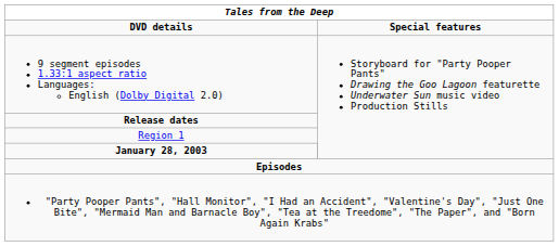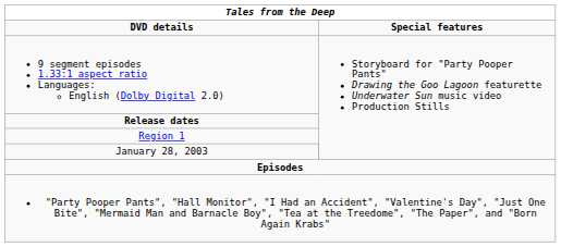January 28, 2003 | column 1: bold -> normal
